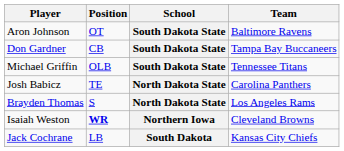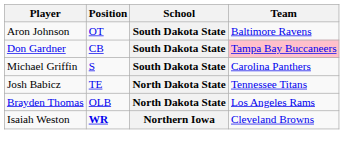Don Gardner | Team: no background -> pink background
Michael Griffin | Position: OLB -> S
Michael Griffin | Team: Tennessee Titans -> Carolina Panthers
Josh Babicz | Team: Carolina Panthers -> Tennessee Titans
Brayden Thomas | Position: S -> OLB
- row: Jack Cochrane | LB | South Dakota | Kansas City Chiefs
